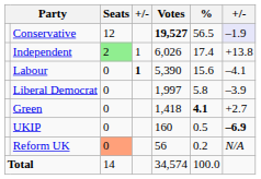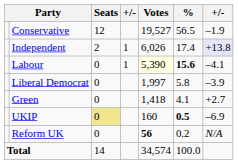Conservative | Votes: bold -> normal
Conservative | column 7: lavender background -> no background
Independent | Seats: lightgreen background -> no background
Independent | column 7: no background -> lavender background
Labour | column 4: bold -> normal
Labour | Votes: no background -> lightyellow background
Labour | %: normal -> bold
Green | %: bold -> normal
UKIP | Seats: no background -> khaki background
UKIP | %: normal -> bold
UKIP | column 7: bold -> normal
Reform UK | Seats: lightsalmon background -> no background
Reform UK | Votes: normal -> bold
